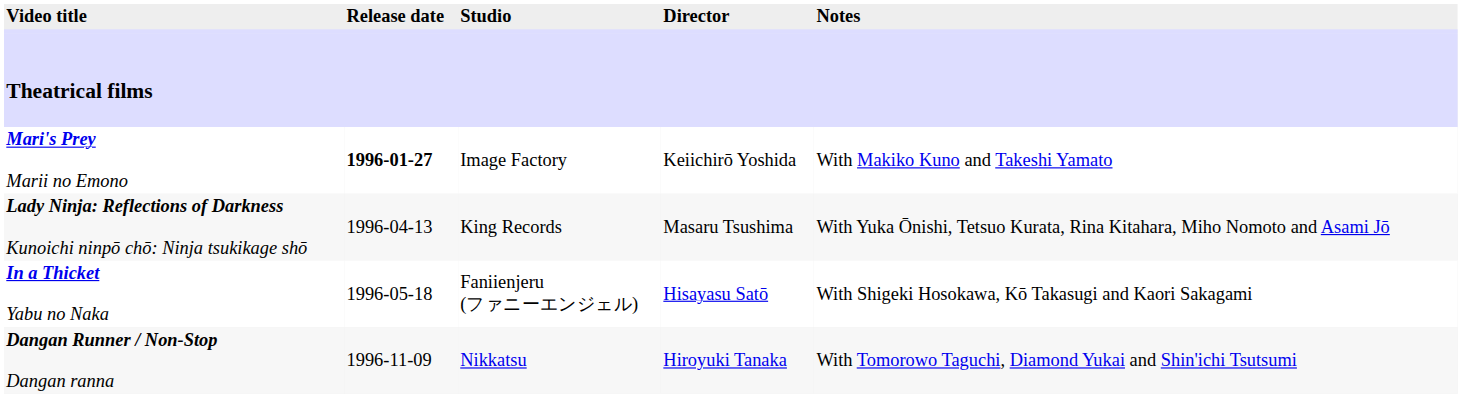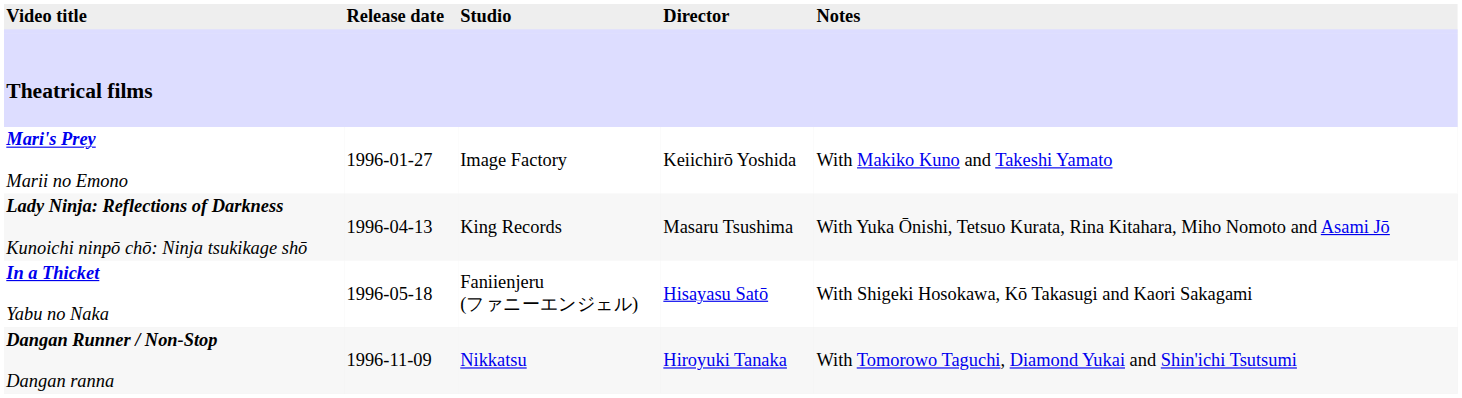Mari's Prey Marii no Emono | Release date: bold -> normal
